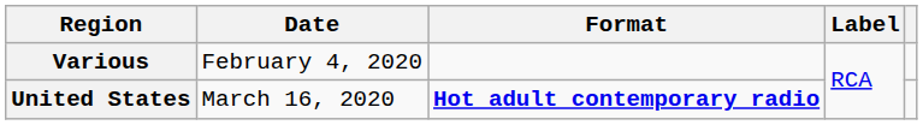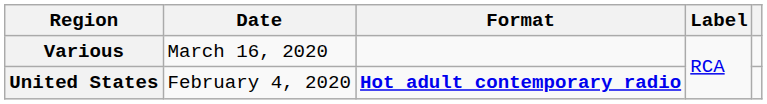Various | Date: February 4, 2020 -> March 16, 2020
United States | Date: March 16, 2020 -> February 4, 2020
